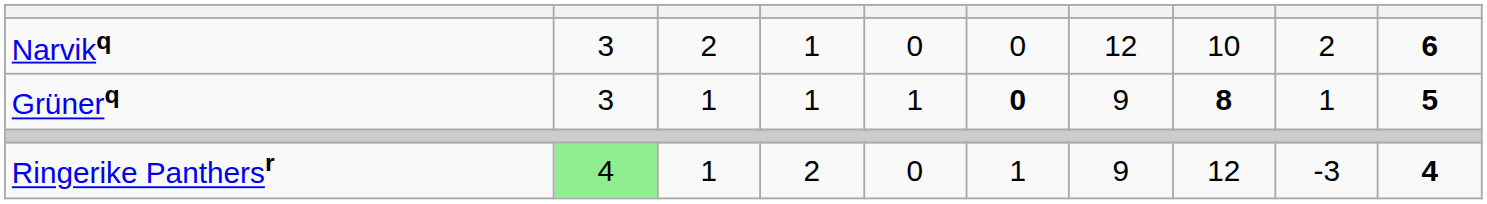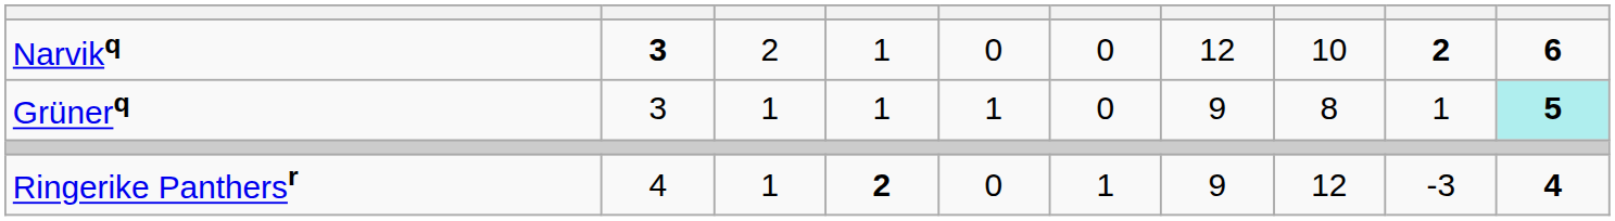Narvikq | column 2: normal -> bold
Narvikq | column 9: normal -> bold
Grünerq | column 6: bold -> normal
Grünerq | column 8: bold -> normal
Grünerq | column 10: no background -> paleturquoise background
Ringerike Panthersr | column 2: lightgreen background -> no background
Ringerike Panthersr | column 4: normal -> bold
